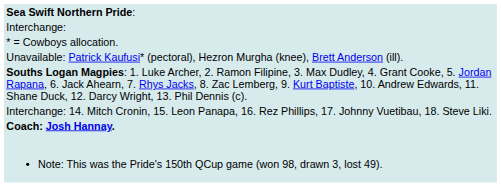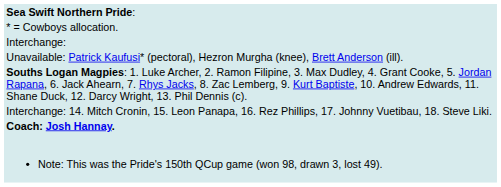row 2 | column 1: Interchange: -> * = Cowboys allocation.
row 3 | column 1: * = Cowboys allocation. -> Interchange:
